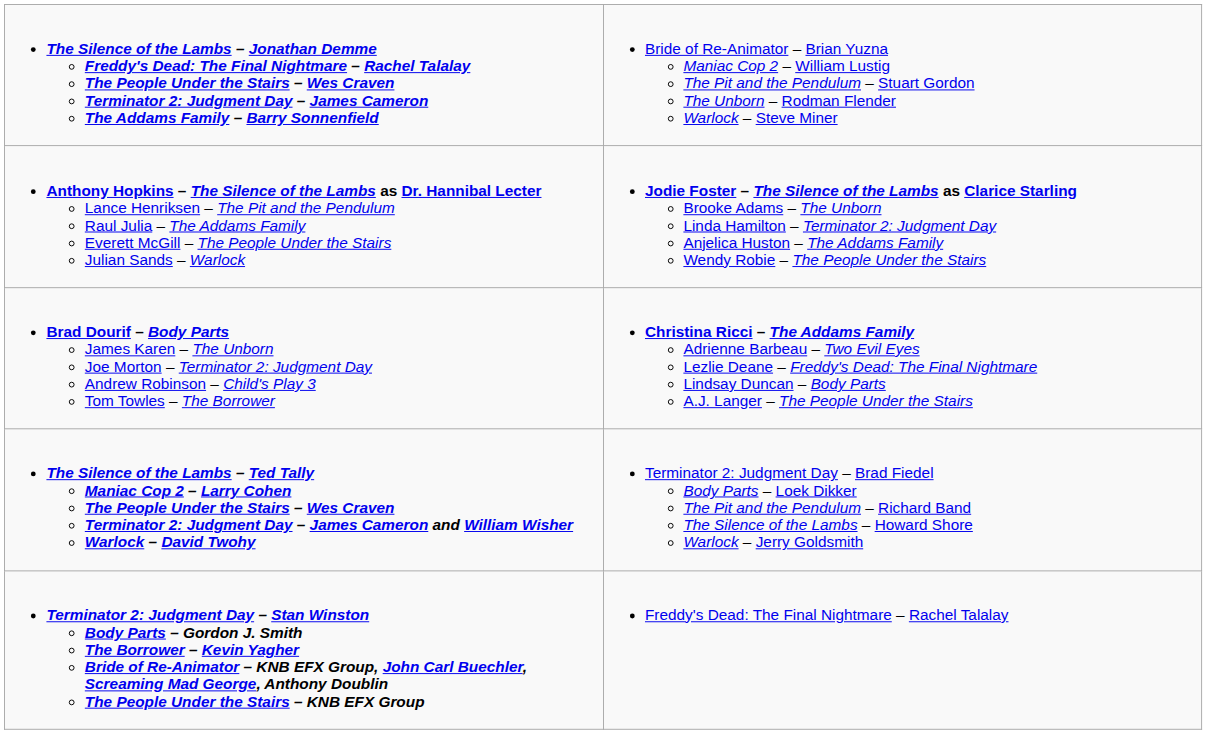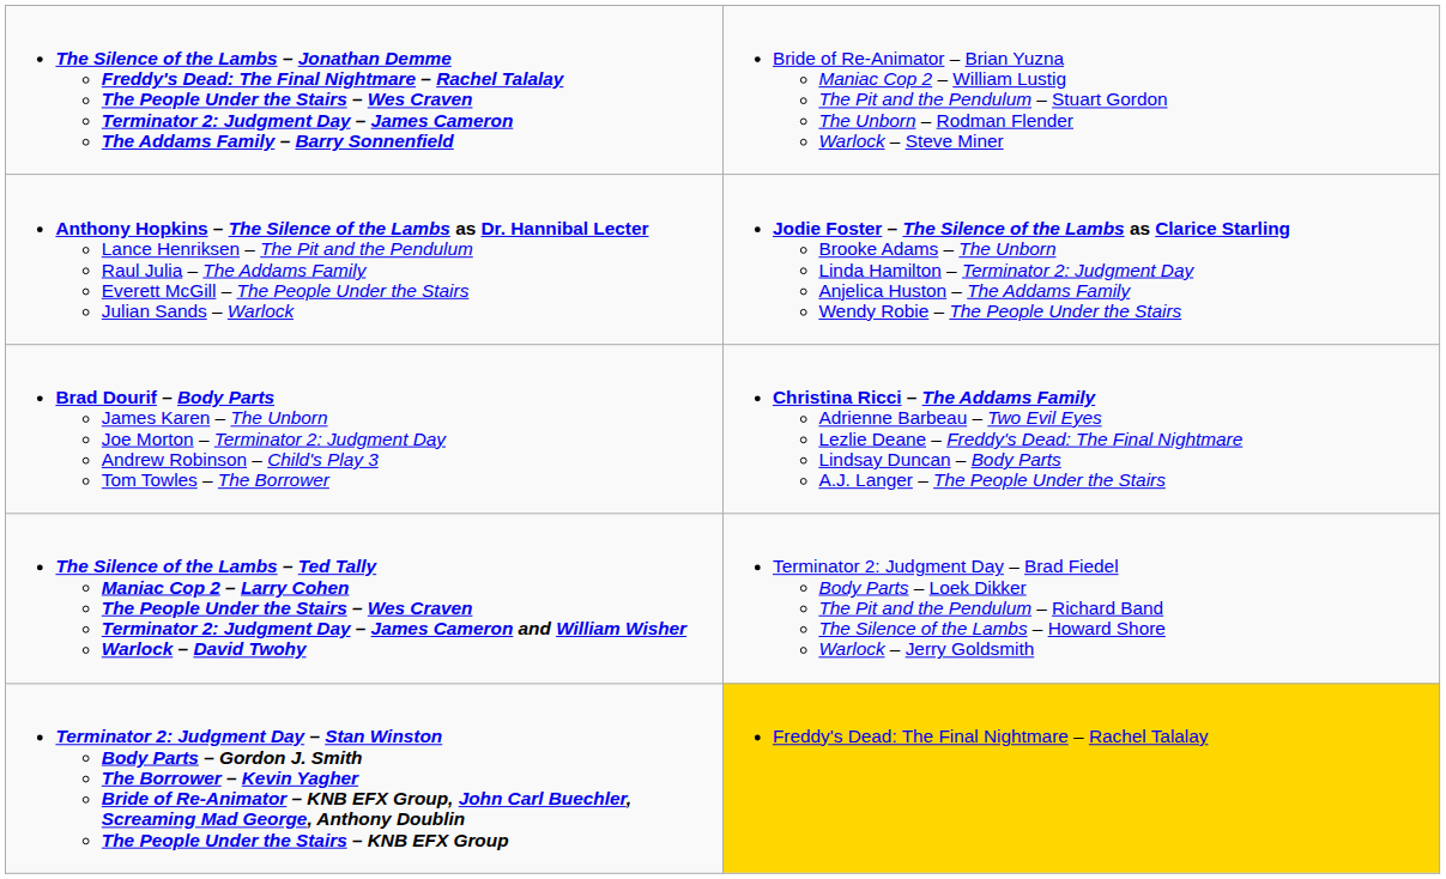row 5 | column 2: no background -> gold background
